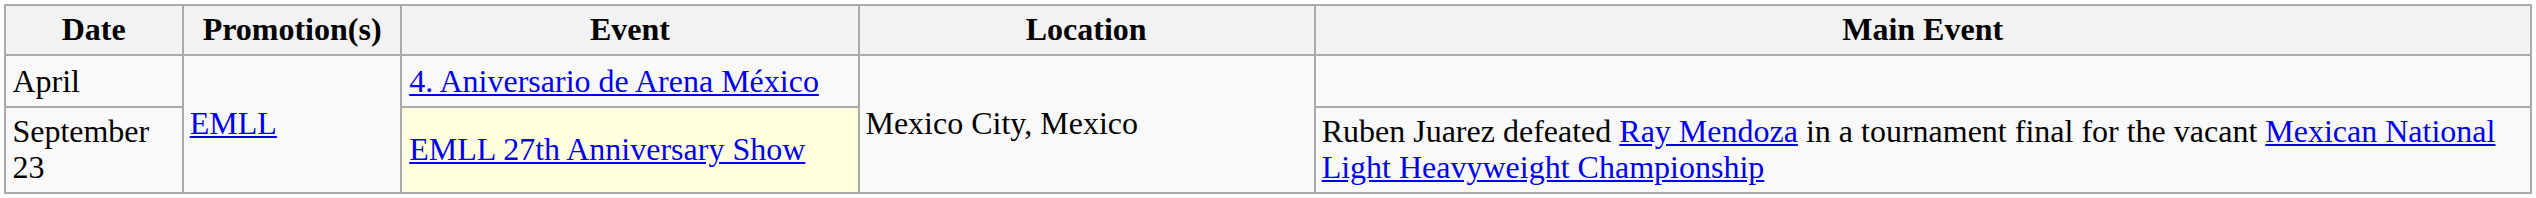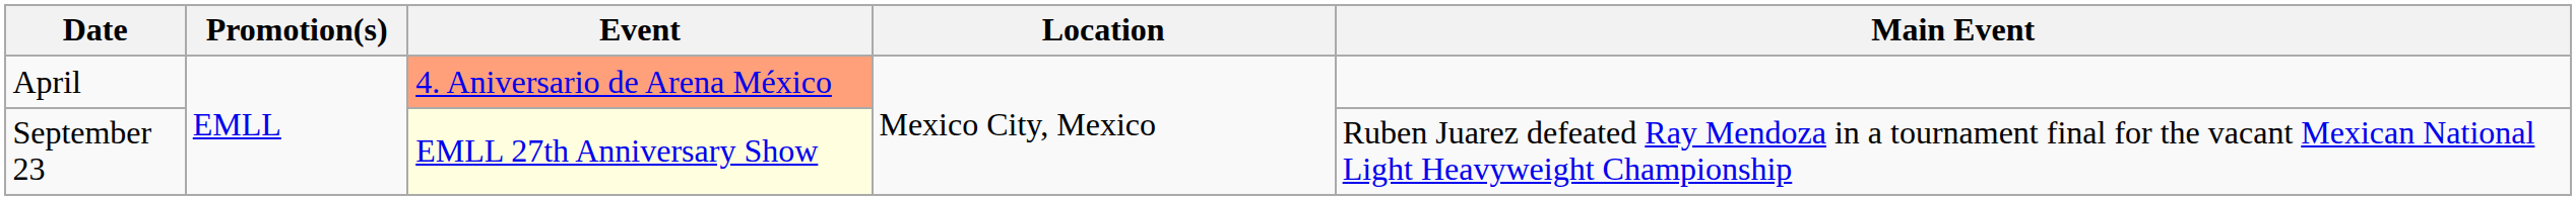April | Event: no background -> lightsalmon background
